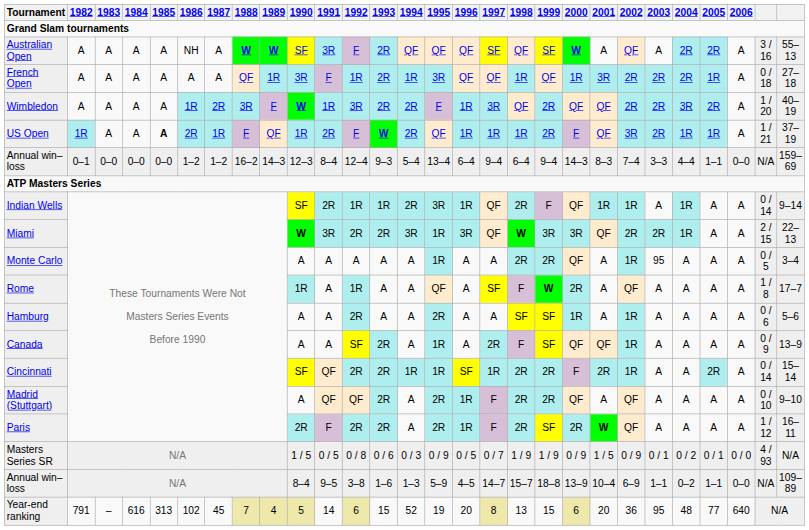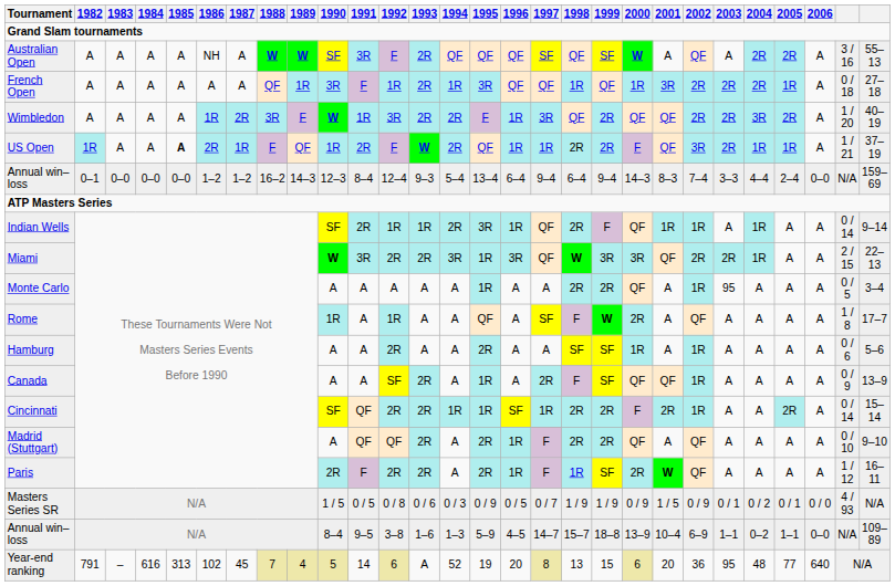US Open | 1998: 1R -> 2R
Annual win–loss / 0–1 | 2005: 1–1 -> 2–4
Paris | 1998: 2R -> 1R
Year-end ranking | 1993: 15 -> A
